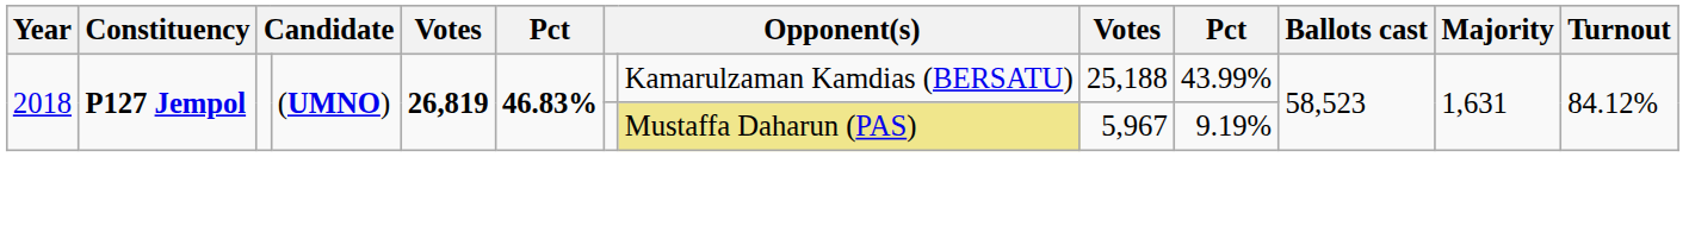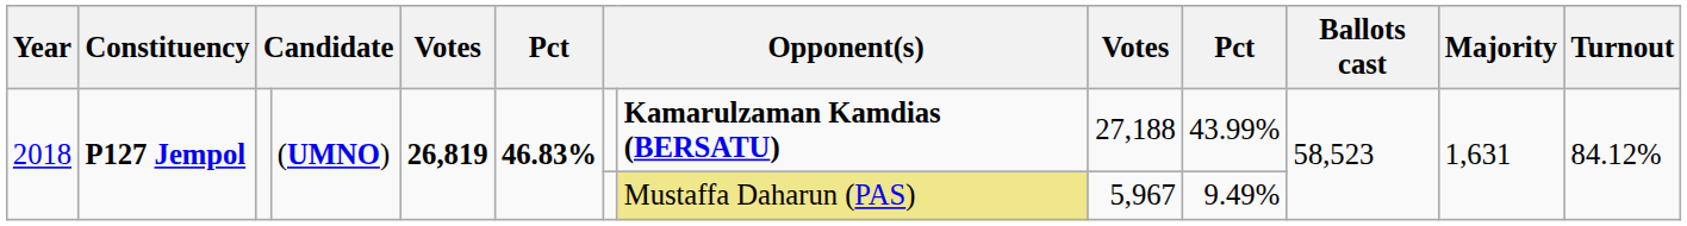row 2 | column 8: normal -> bold
row 2 | column 9: 25,188 -> 27,188
row 3 | column 10: 9.19% -> 9.49%
